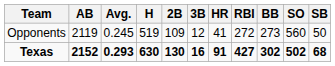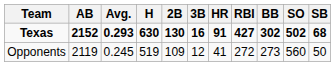rows swapped: Texas <-> Opponents
